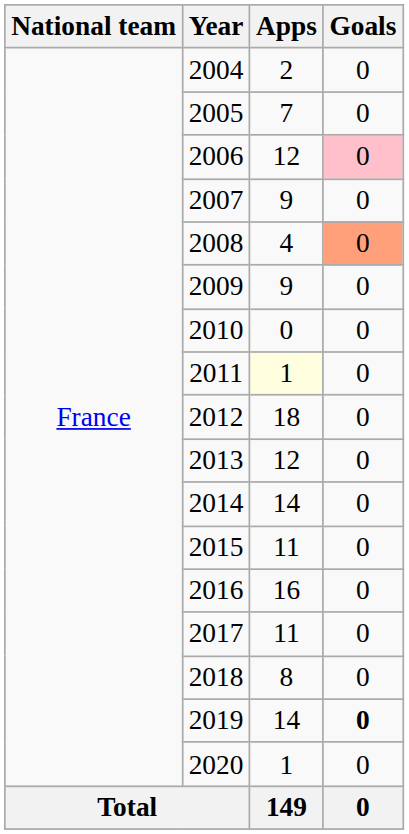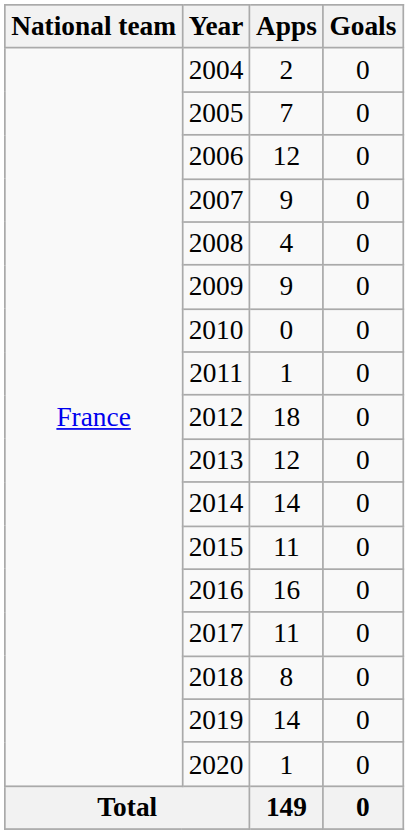2006 | Goals: pink background -> no background
2008 | Goals: lightsalmon background -> no background
2011 | Apps: lightyellow background -> no background
2019 | Goals: bold -> normal
